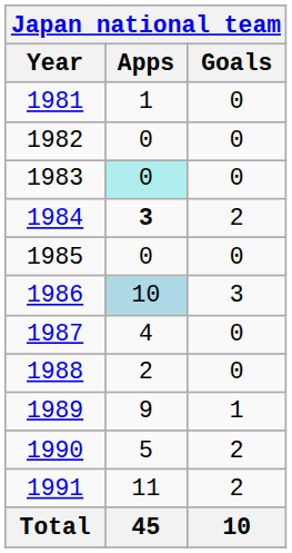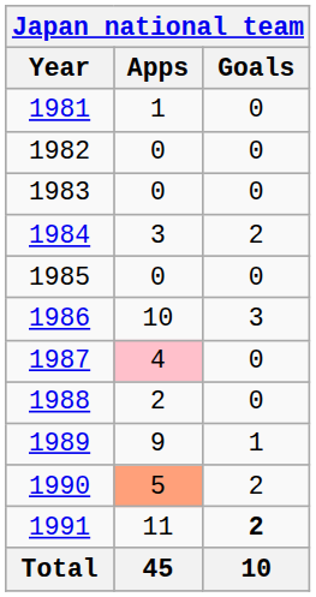1983 | Apps: paleturquoise background -> no background
1984 | Apps: bold -> normal
1986 | Apps: lightblue background -> no background
1987 | Apps: no background -> pink background
1990 | Apps: no background -> lightsalmon background
1991 | Goals: normal -> bold
